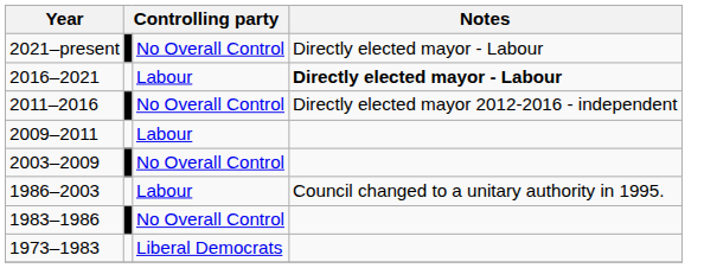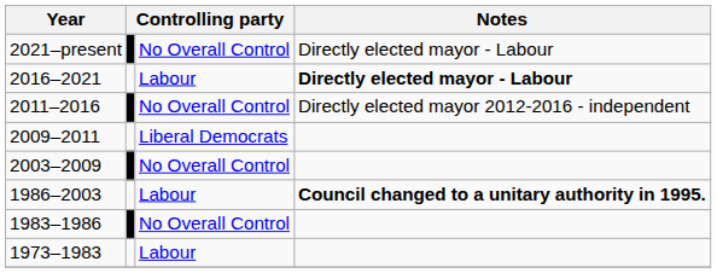2009–2011 | column 3: Labour -> Liberal Democrats
1986–2003 | Notes: normal -> bold
1973–1983 | column 3: Liberal Democrats -> Labour
